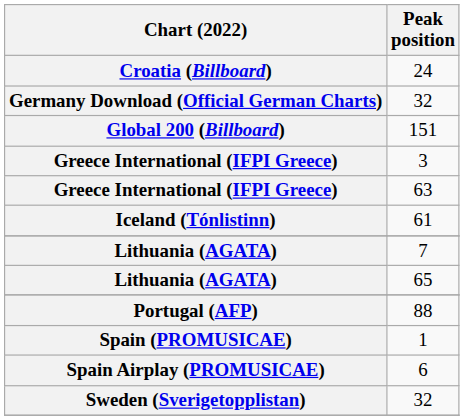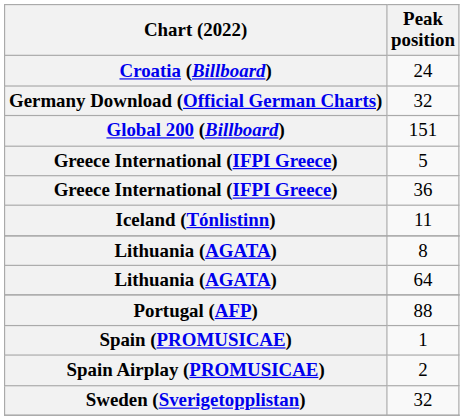row 5 | Peak position: 3 -> 5
row 6 | Peak position: 63 -> 36
row 7 | Peak position: 61 -> 11
row 8 | Peak position: 7 -> 8
row 9 | Peak position: 65 -> 64
row 12 | Peak position: 6 -> 2
